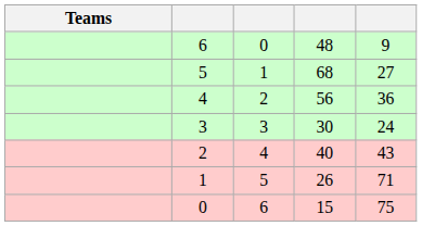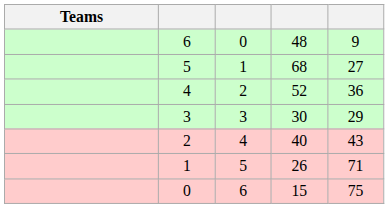row 4 | column 4: 56 -> 52
row 5 | column 5: 24 -> 29
